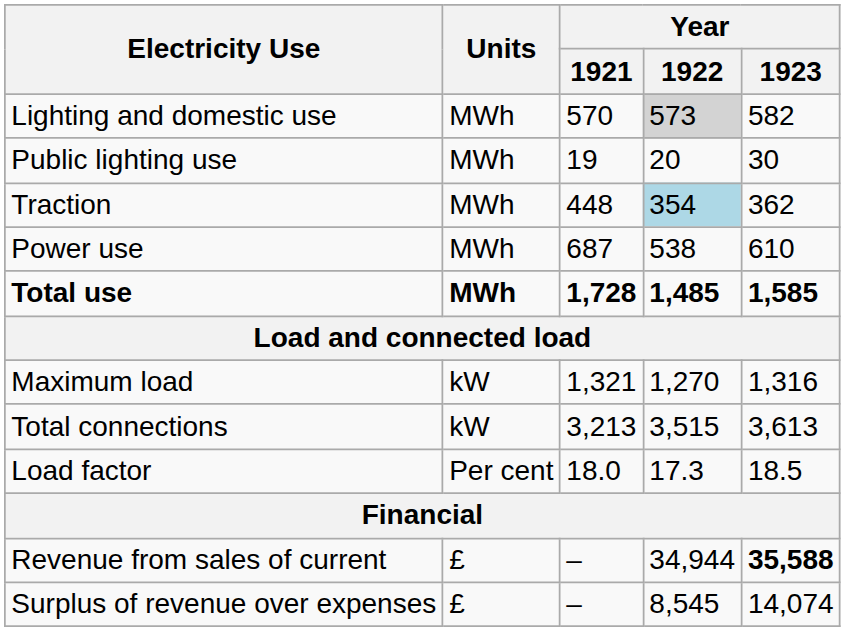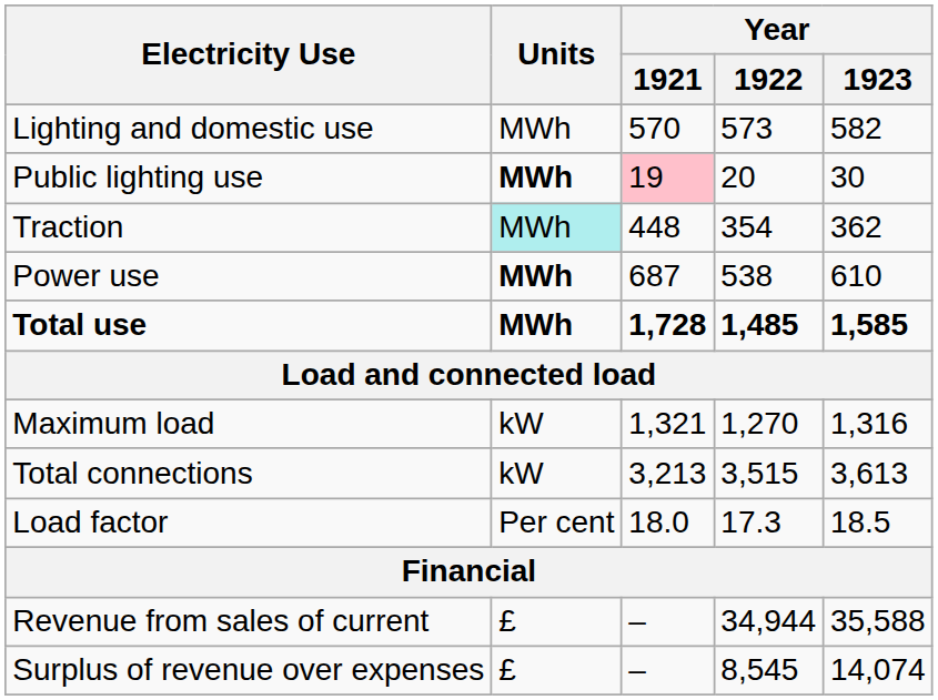Lighting and domestic use | Year / 1922: lightgrey background -> no background
Public lighting use | Units: normal -> bold
Public lighting use | Year / 1921: no background -> pink background
Traction | Units: no background -> paleturquoise background
Traction | Year / 1922: lightblue background -> no background
Power use | Units: normal -> bold
Revenue from sales of current | Year / 1923: bold -> normal
